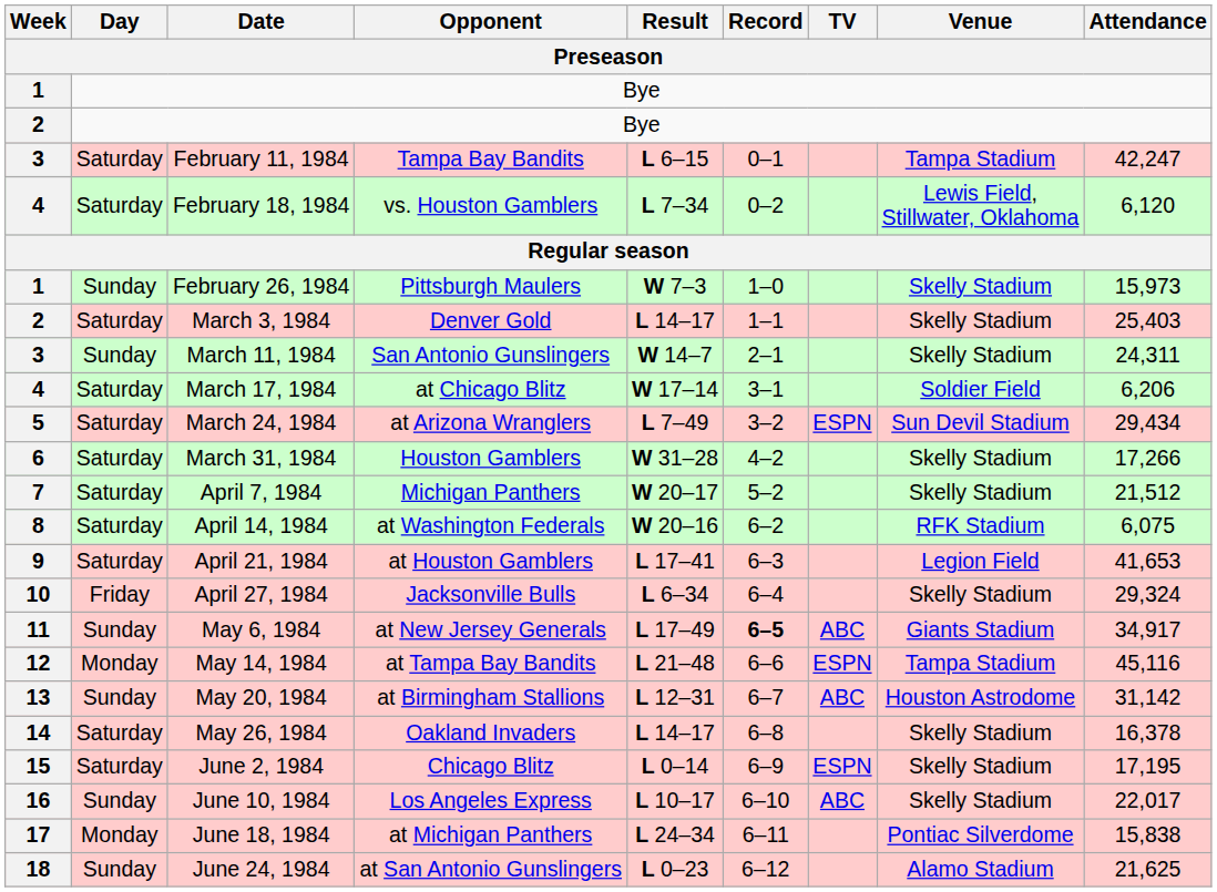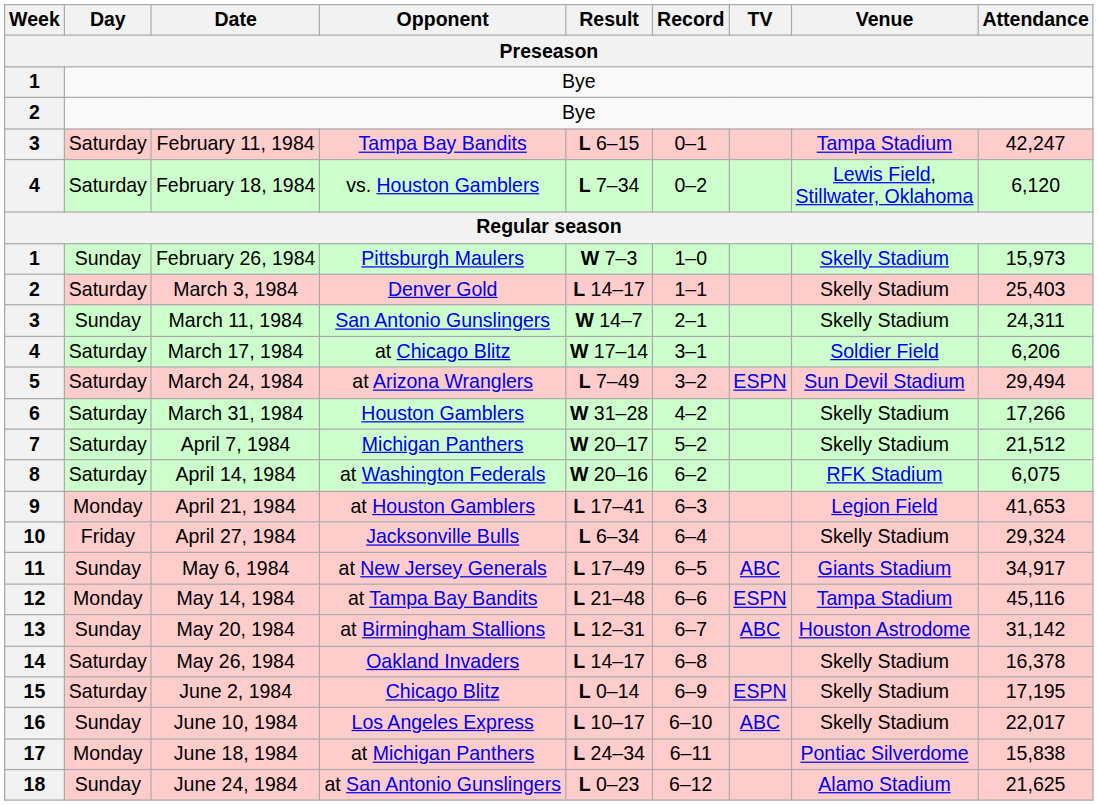March 24, 1984 | Attendance: 29,434 -> 29,494
April 21, 1984 | Day: Saturday -> Monday
May 6, 1984 | Record: bold -> normal
